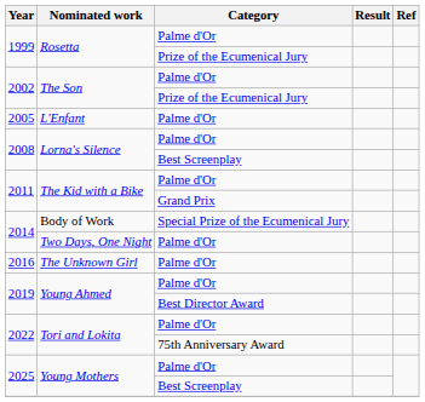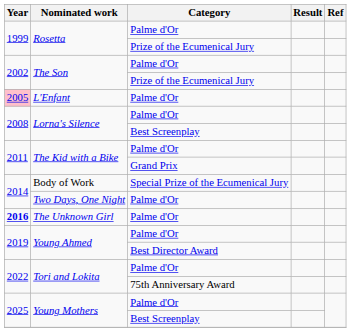L'Enfant | Year: no background -> pink background
The Unknown Girl | Year: normal -> bold
